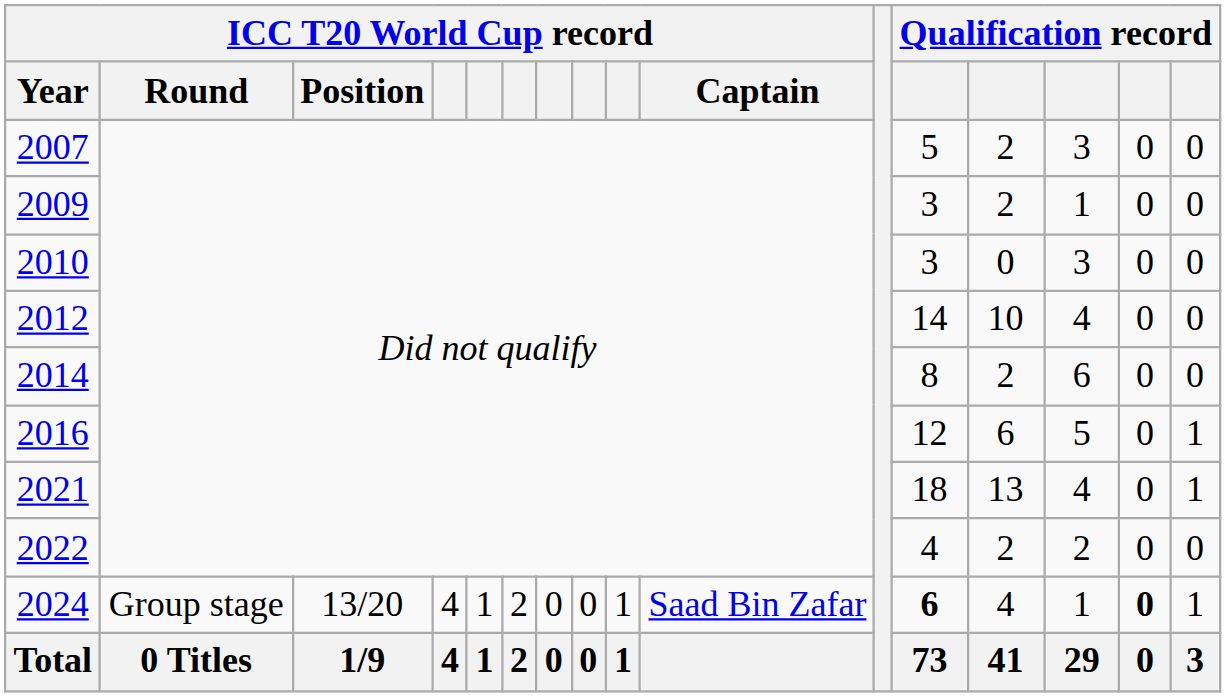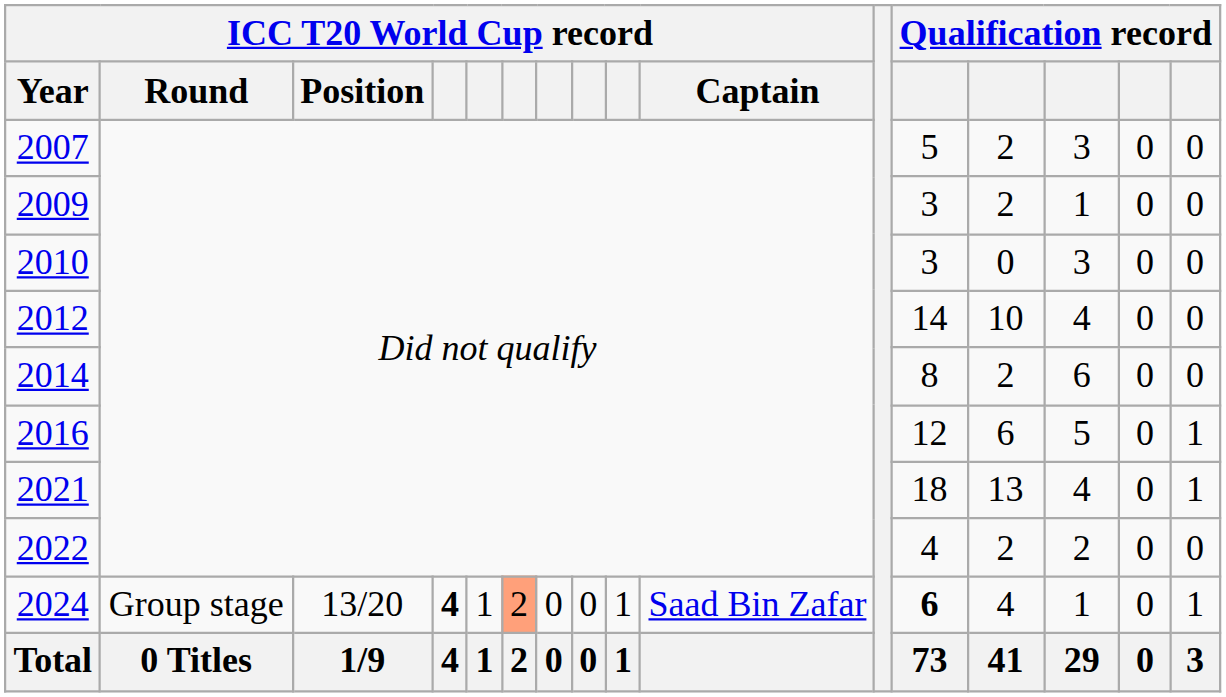2024 | column 4: normal -> bold
2024 | column 6: no background -> lightsalmon background
2024 | column 15: bold -> normal
